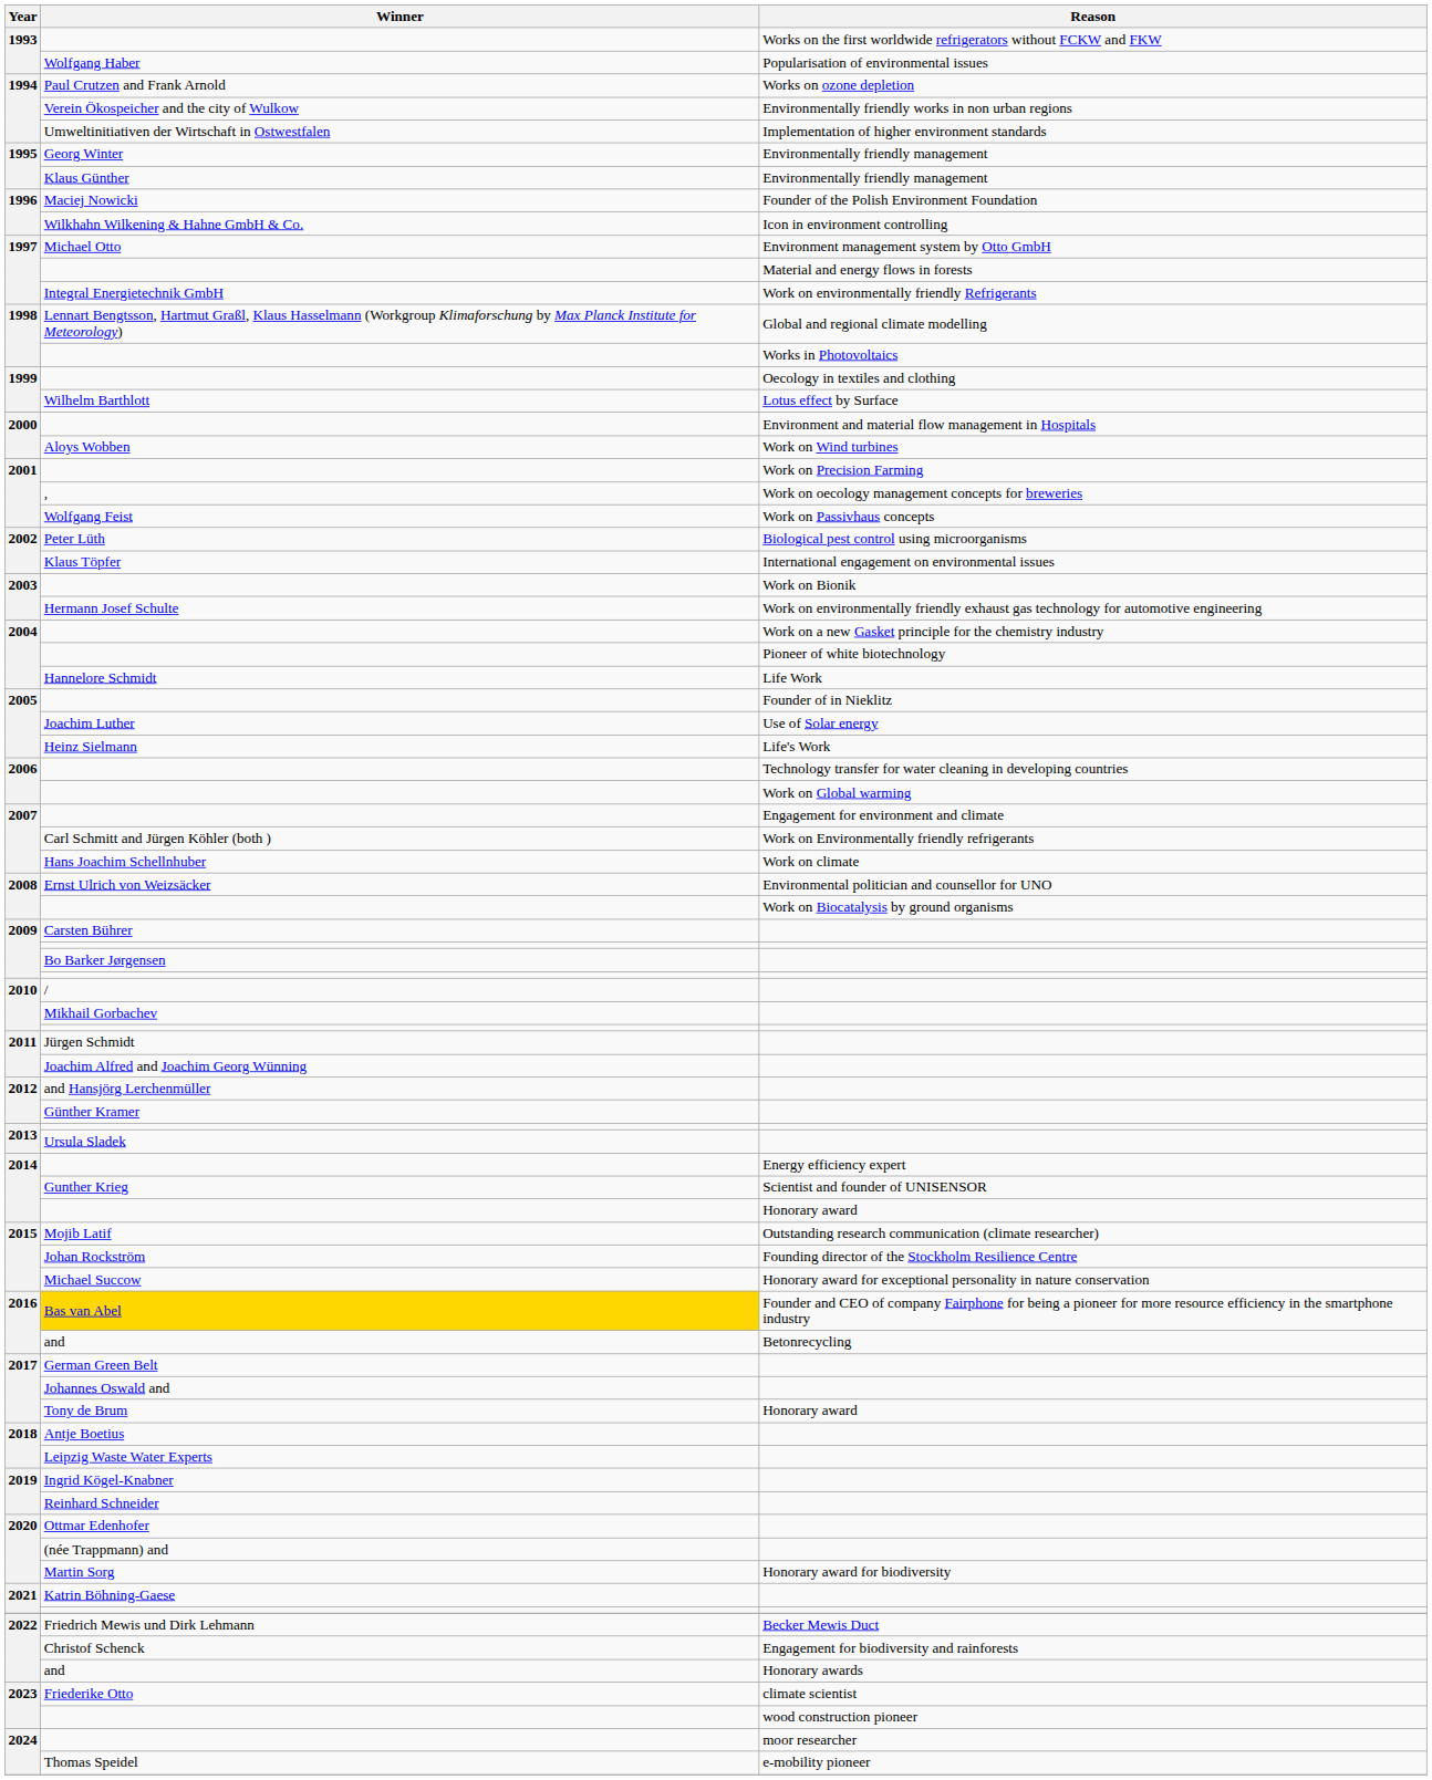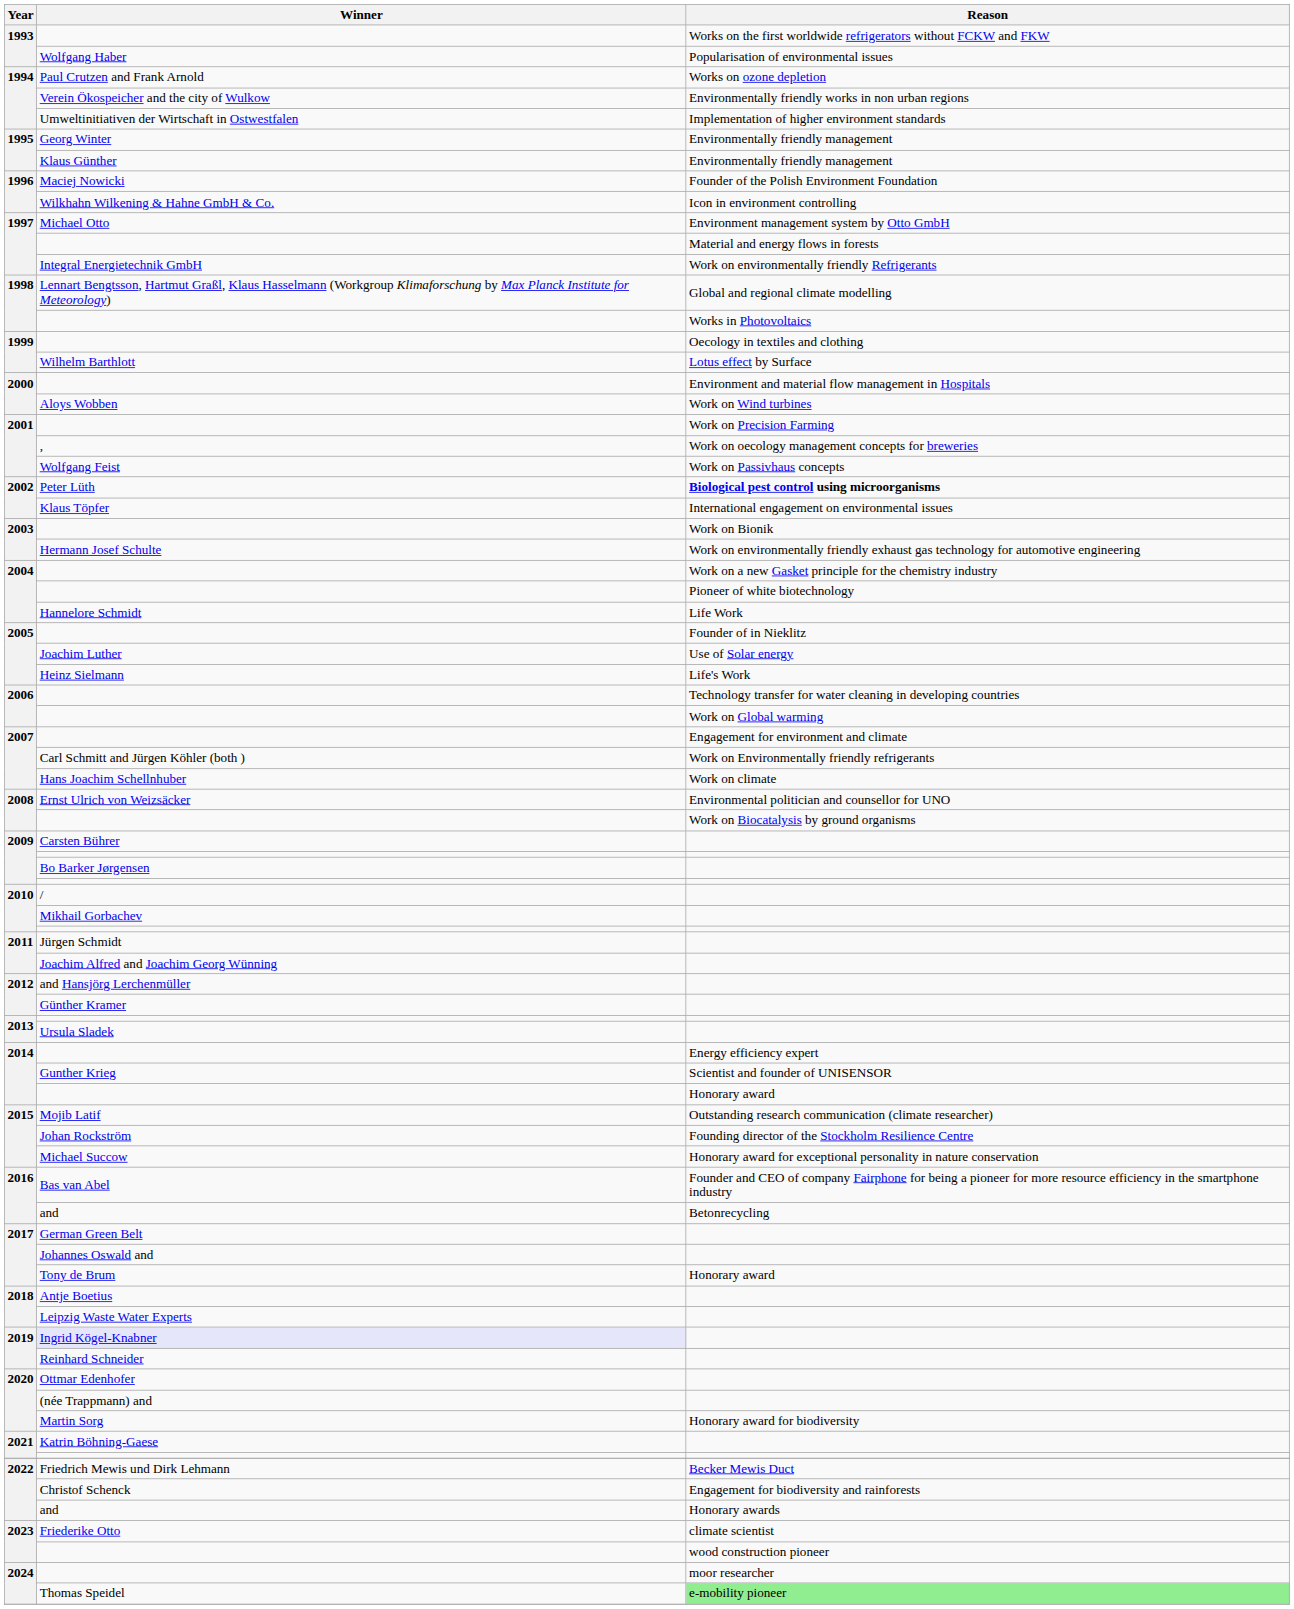Peter Lüth | Reason: normal -> bold
Bas van Abel | Winner: gold background -> no background
Ingrid Kögel-Knabner | Winner: no background -> lavender background
Thomas Speidel | Reason: no background -> lightgreen background
